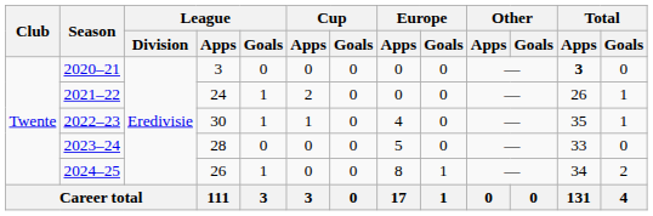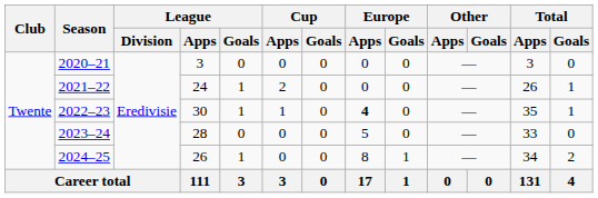2020–21 | Total / Apps: bold -> normal
2022–23 | Europe / Apps: normal -> bold
